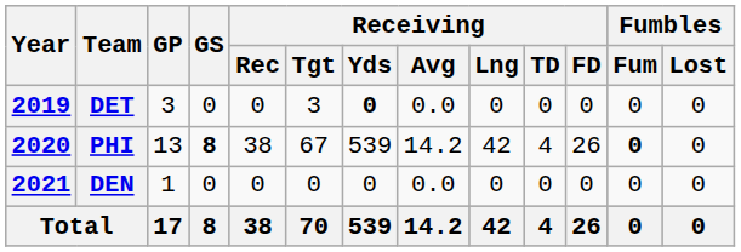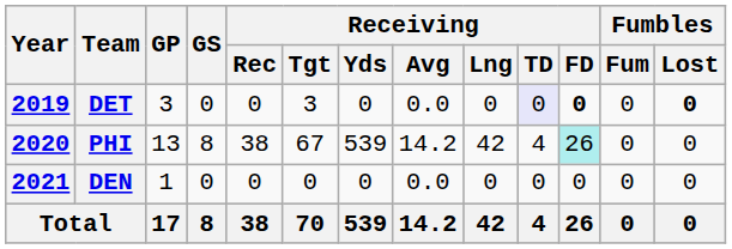DET | Receiving / Yds: bold -> normal
DET | Receiving / TD: no background -> lavender background
DET | Receiving / FD: normal -> bold
DET | Fumbles / Lost: normal -> bold
PHI | GS: bold -> normal
PHI | Receiving / FD: no background -> paleturquoise background
PHI | Fumbles / Fum: bold -> normal
